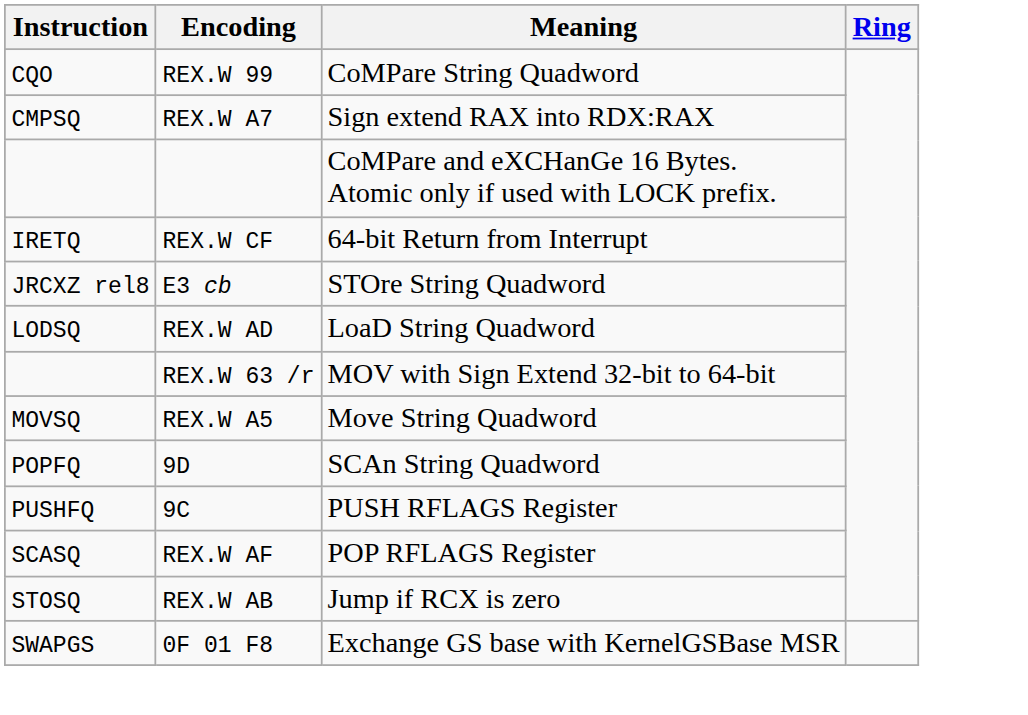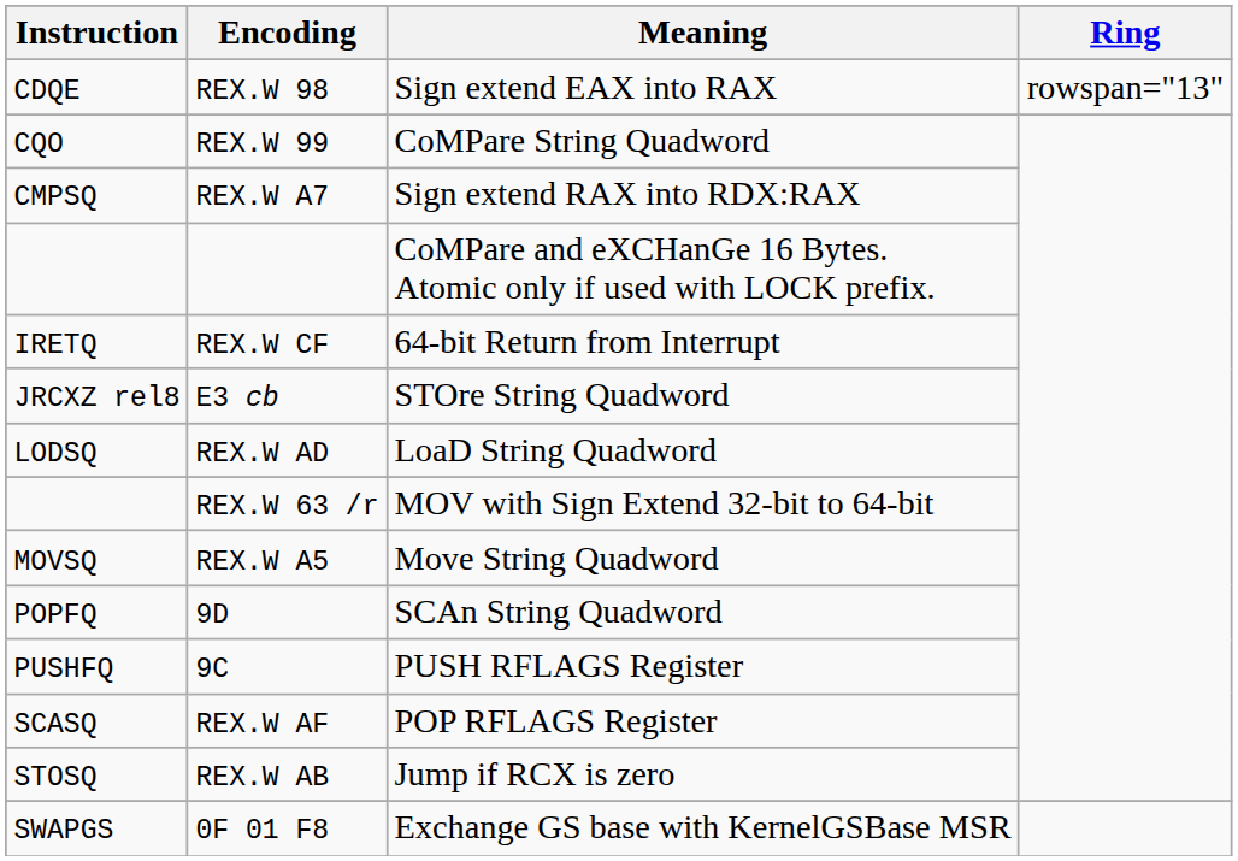+ row: CDQE | REX.W 98 | Sign extend EAX into RAX | rowspan="13"
